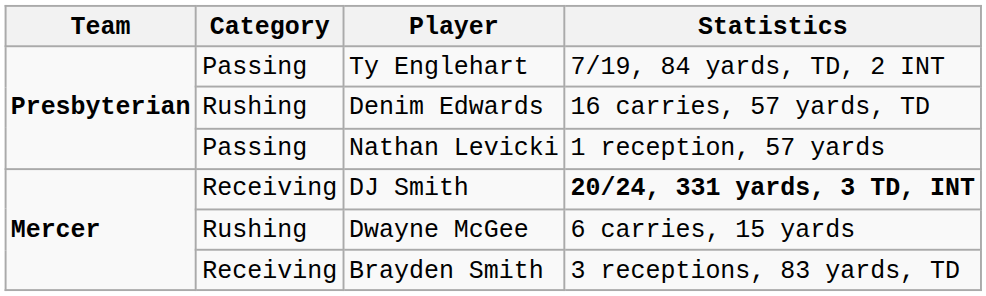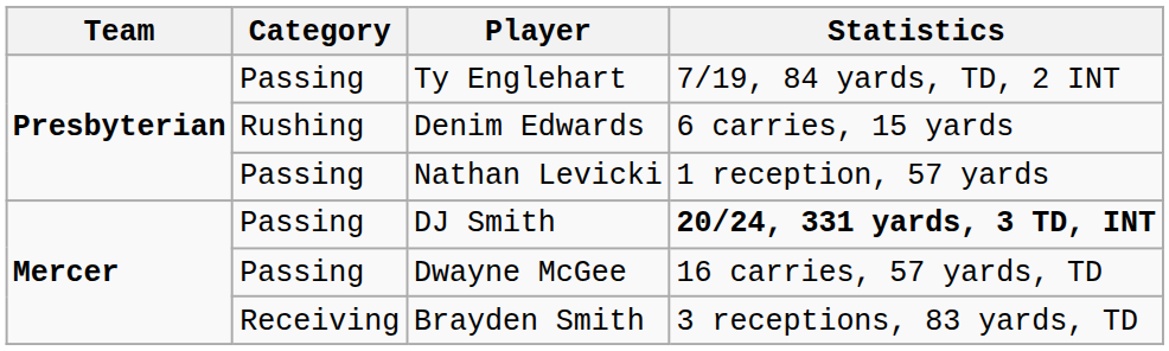Denim Edwards | Statistics: 16 carries, 57 yards, TD -> 6 carries, 15 yards
DJ Smith | Category: Receiving -> Passing
Dwayne McGee | Category: Rushing -> Passing
Dwayne McGee | Statistics: 6 carries, 15 yards -> 16 carries, 57 yards, TD
